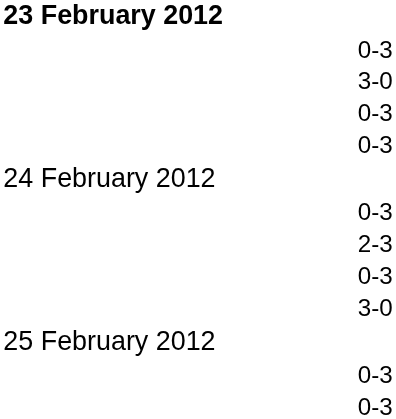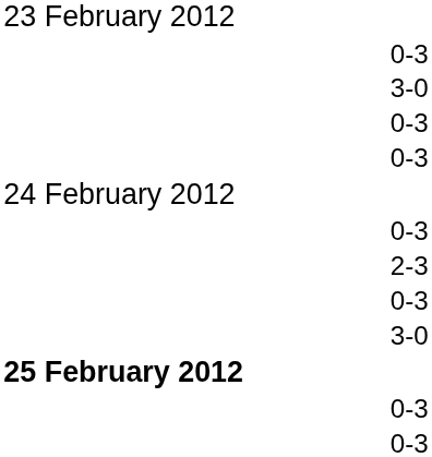23 February 2012 | column 1: bold -> normal
25 February 2012 | column 1: normal -> bold
